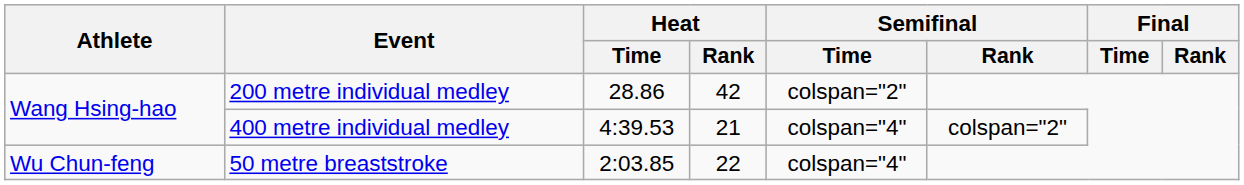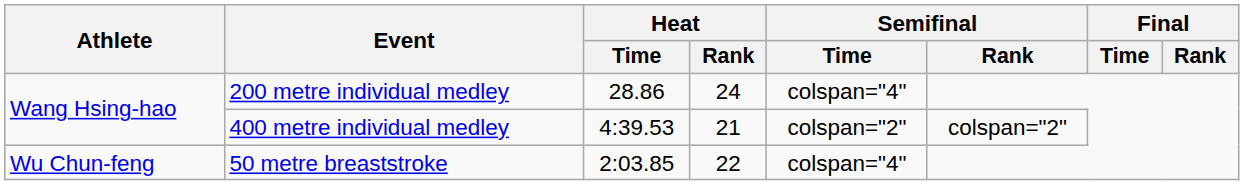200 metre individual medley | Heat / Rank: 42 -> 24
200 metre individual medley | Semifinal / Time: colspan="2" -> colspan="4"
400 metre individual medley | Semifinal / Time: colspan="4" -> colspan="2"
